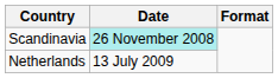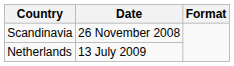Scandinavia | Date: paleturquoise background -> no background
